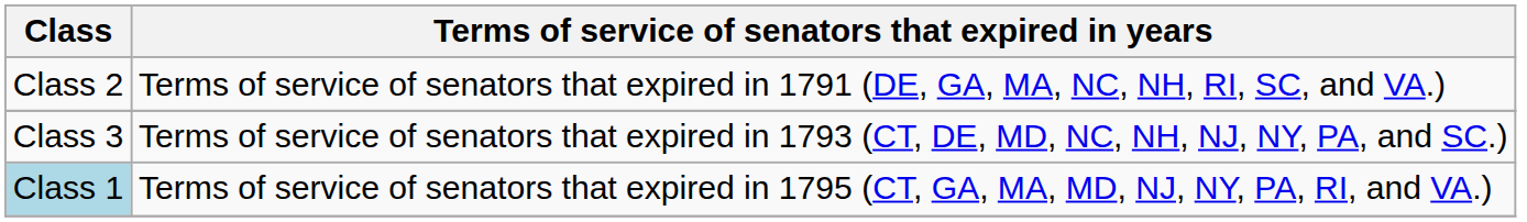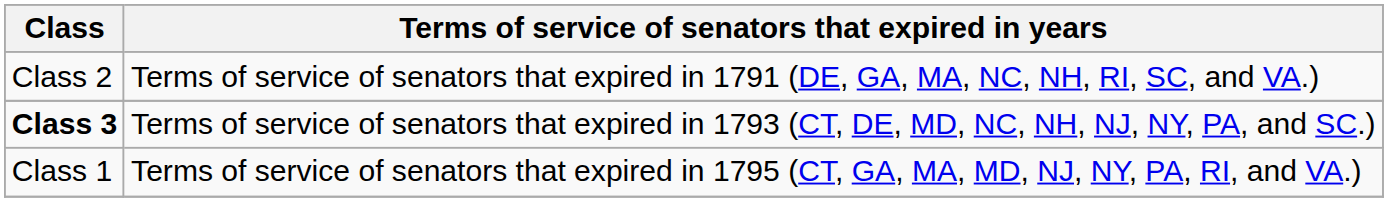Class 3 | Class: normal -> bold
Class 1 | Class: lightblue background -> no background
